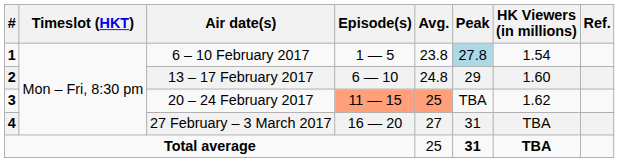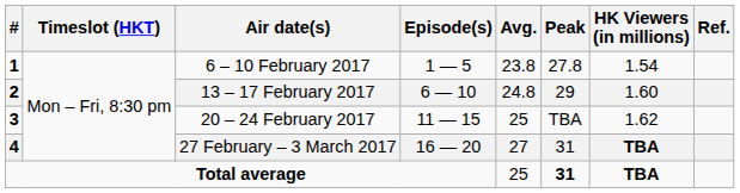6 – 10 February 2017 | Peak: lightblue background -> no background
20 – 24 February 2017 | Episode(s): lightsalmon background -> no background
20 – 24 February 2017 | Avg.: lightsalmon background -> no background
27 February – 3 March 2017 | HK Viewers (in millions): normal -> bold
